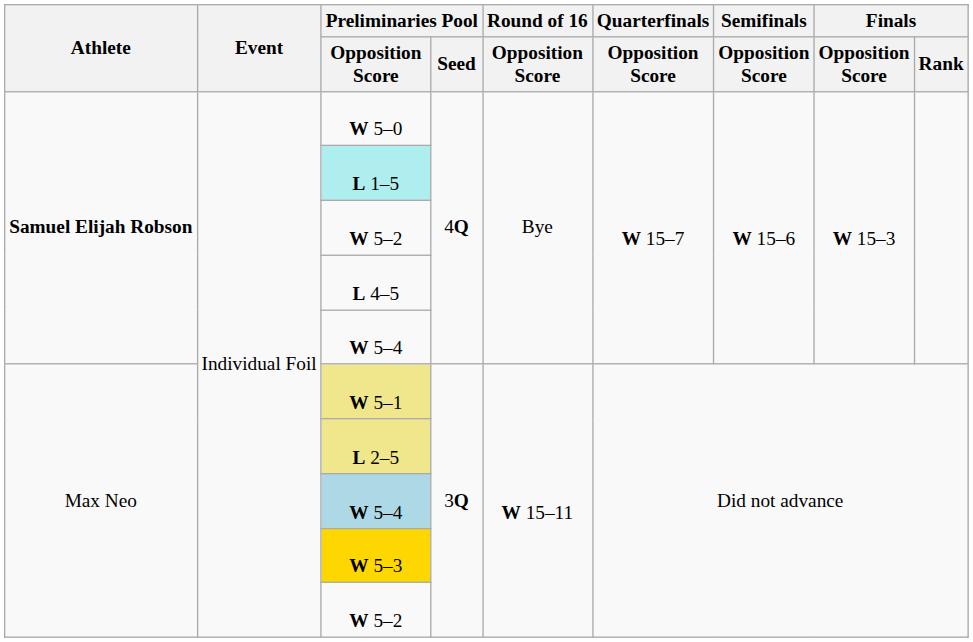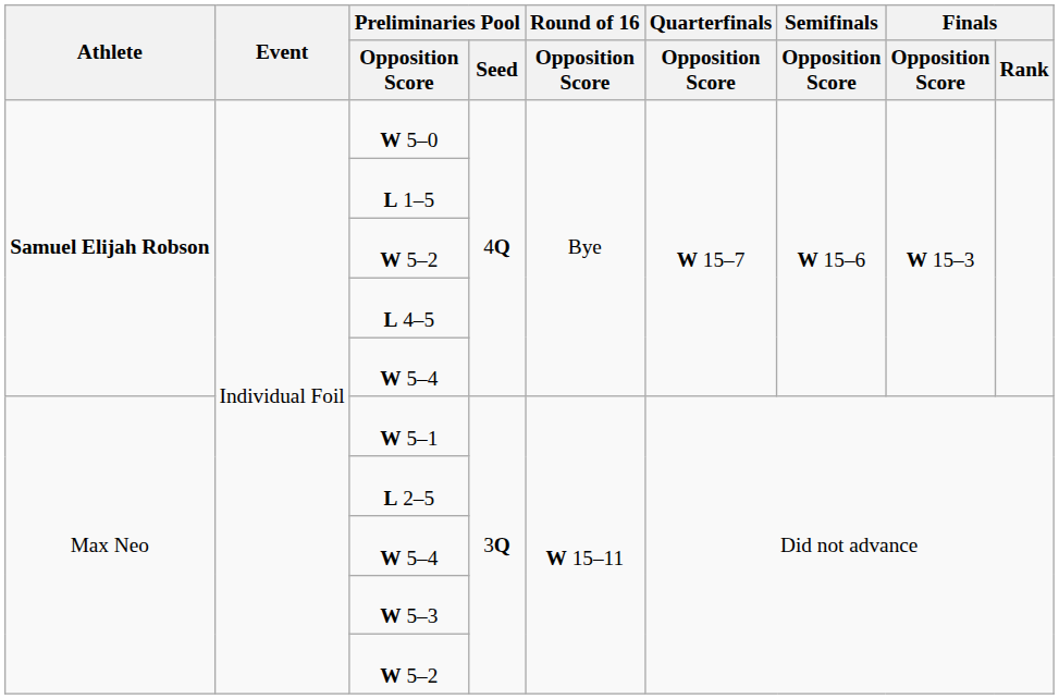L 1–5 | Preliminaries Pool / Opposition Score: paleturquoise background -> no background
W 5–1 | Preliminaries Pool / Opposition Score: khaki background -> no background
L 2–5 | Preliminaries Pool / Opposition Score: khaki background -> no background
Max Neo / W 5–4 | Preliminaries Pool / Opposition Score: lightblue background -> no background
W 5–3 | Preliminaries Pool / Opposition Score: gold background -> no background
